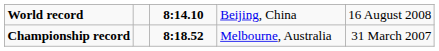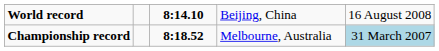Championship record | column 5: no background -> lightblue background
